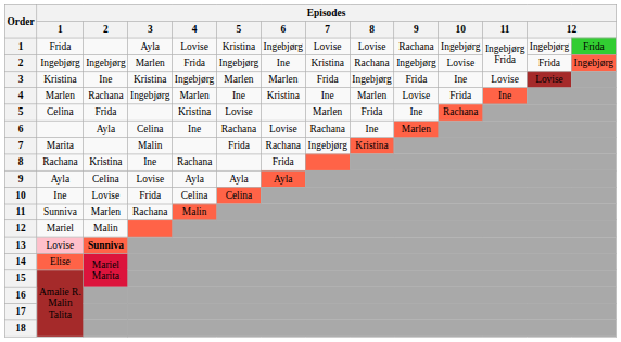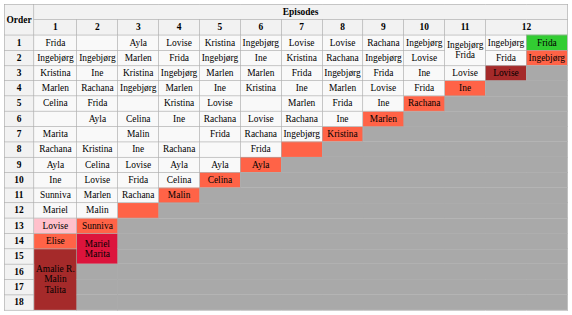13 | Episodes / 2: bold -> normal
